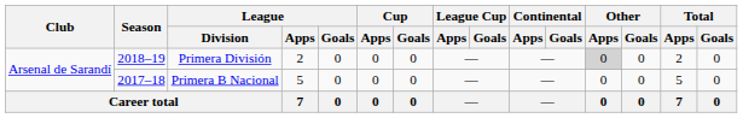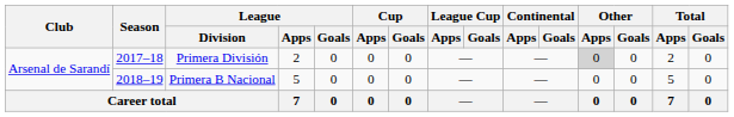Primera División | Season: 2018–19 -> 2017–18
Primera B Nacional | Season: 2017–18 -> 2018–19
